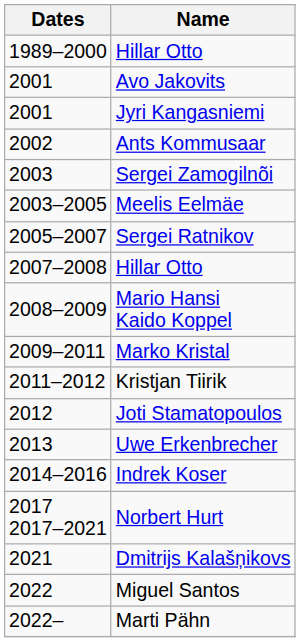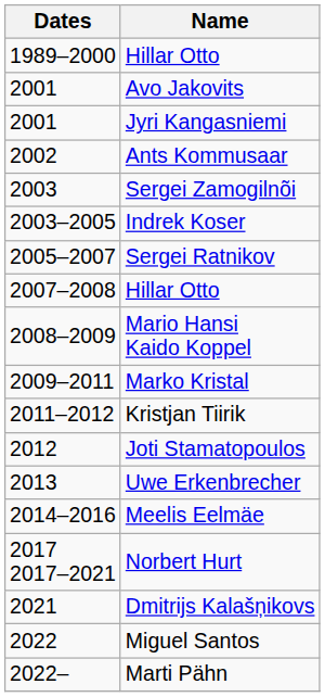row 7 | Name: Meelis Eelmäe -> Indrek Koser
row 15 | Name: Indrek Koser -> Meelis Eelmäe
